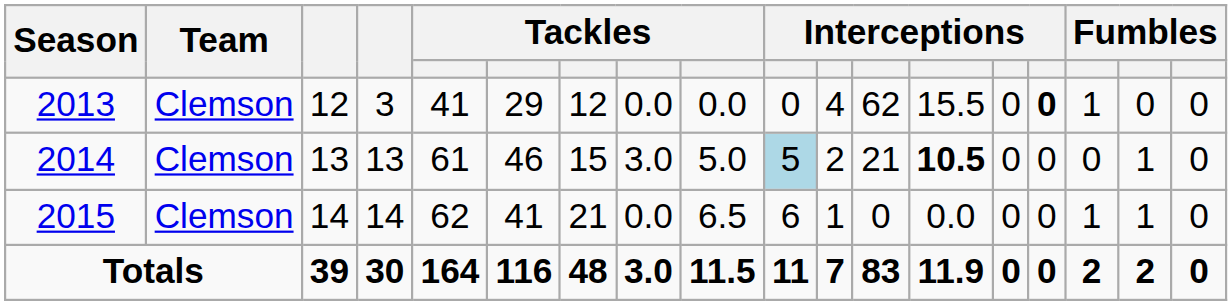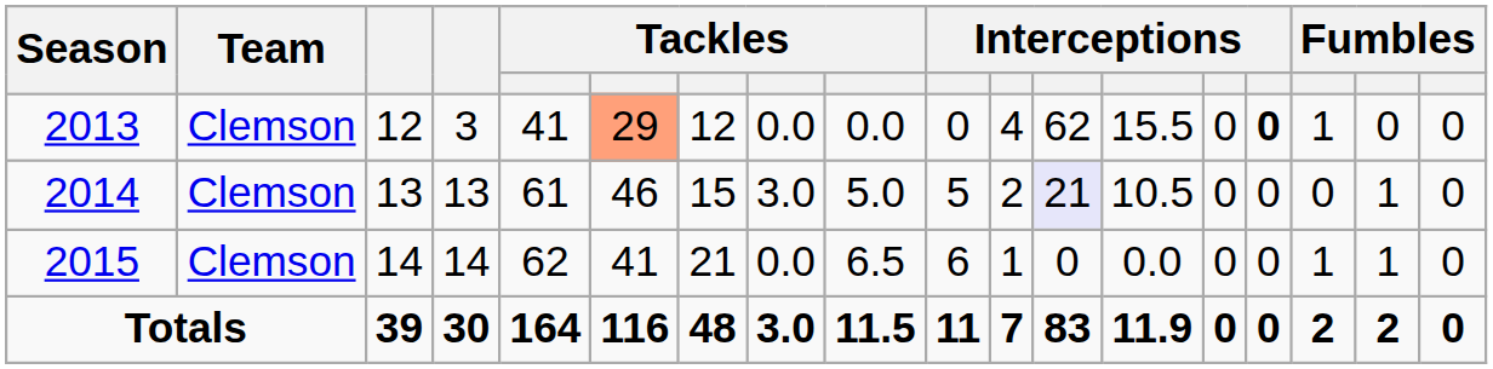2013 | column 6: no background -> lightsalmon background
2014 | column 10: lightblue background -> no background
2014 | column 12: no background -> lavender background
2014 | column 13: bold -> normal
